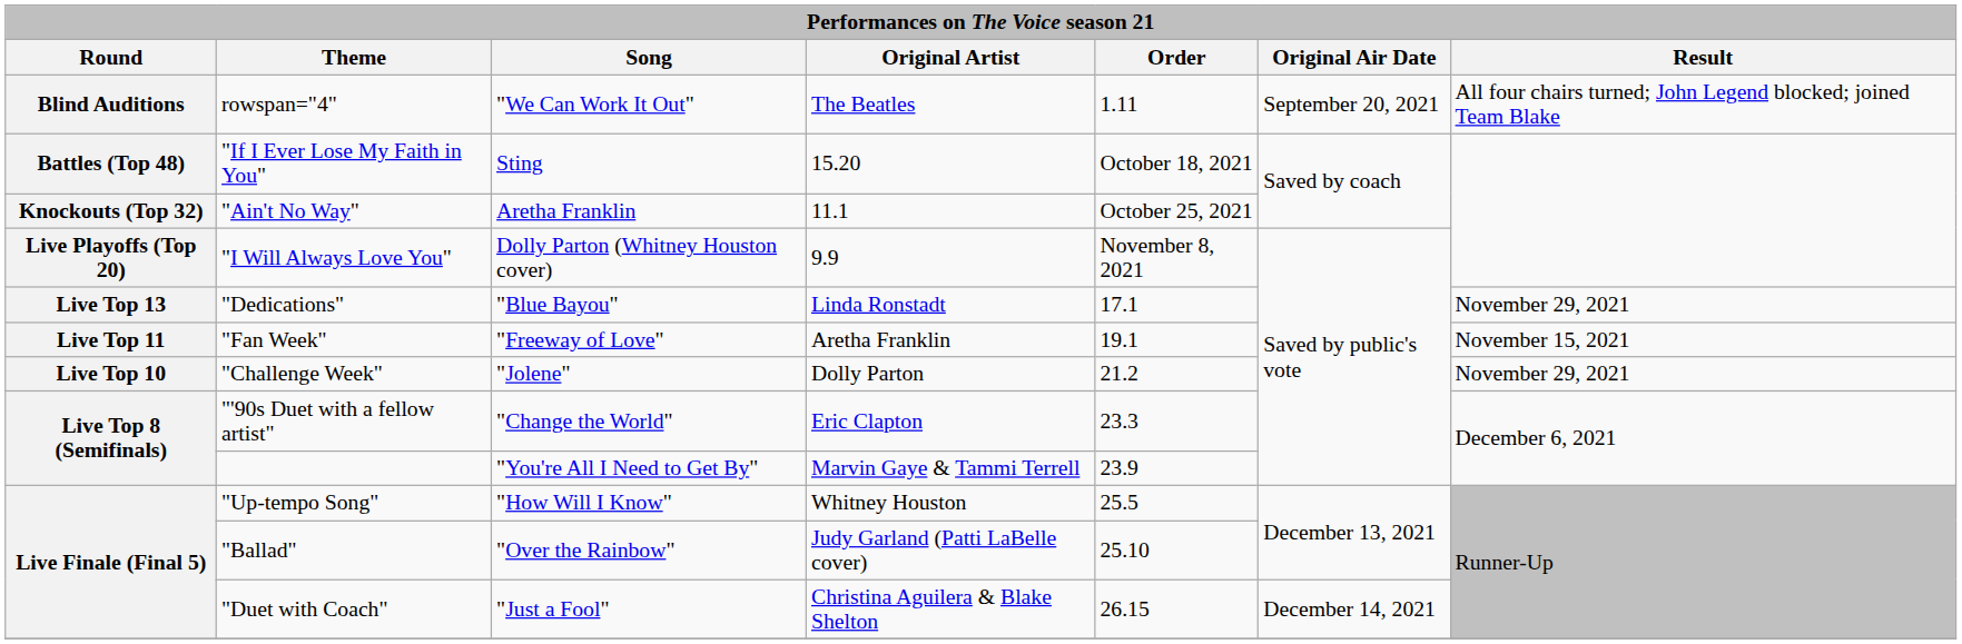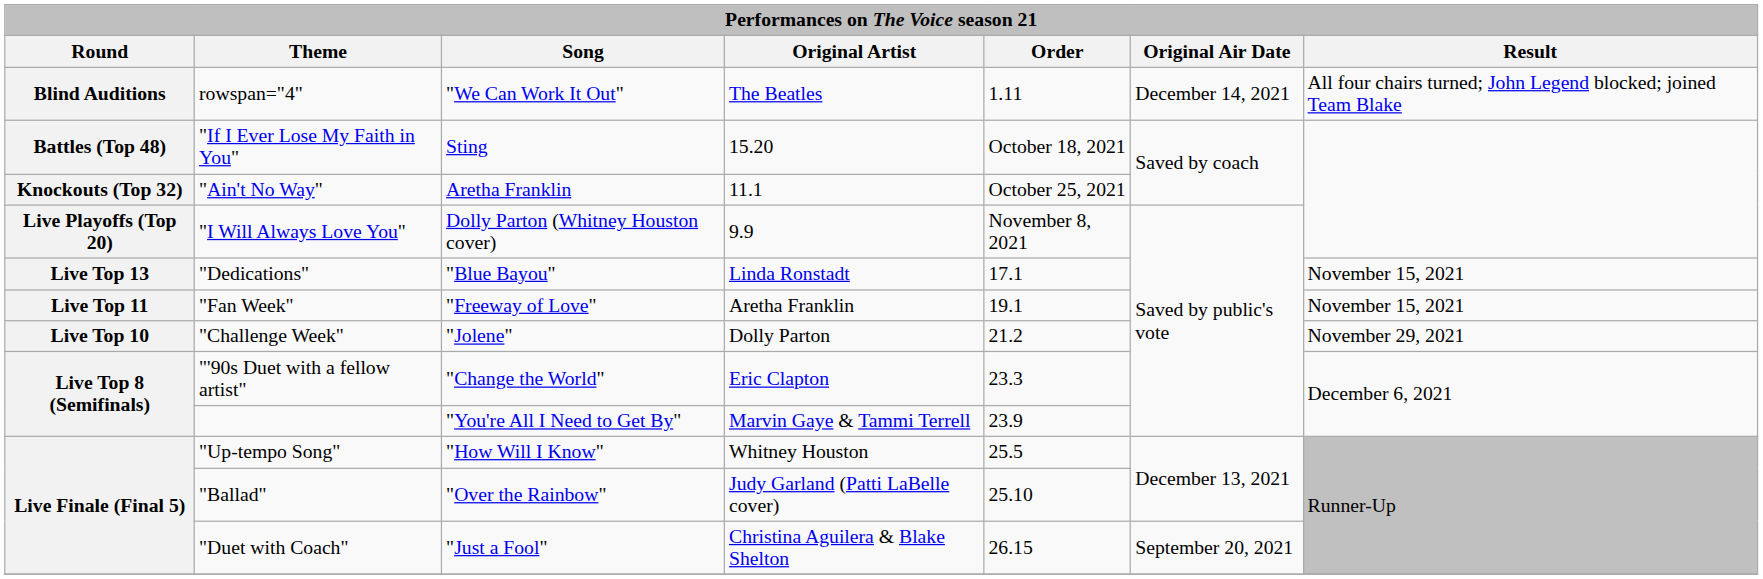rowspan="4" | Original Air Date: September 20, 2021 -> December 14, 2021
"Dedications" | Result: November 29, 2021 -> November 15, 2021
"Duet with Coach" | Original Air Date: December 14, 2021 -> September 20, 2021
